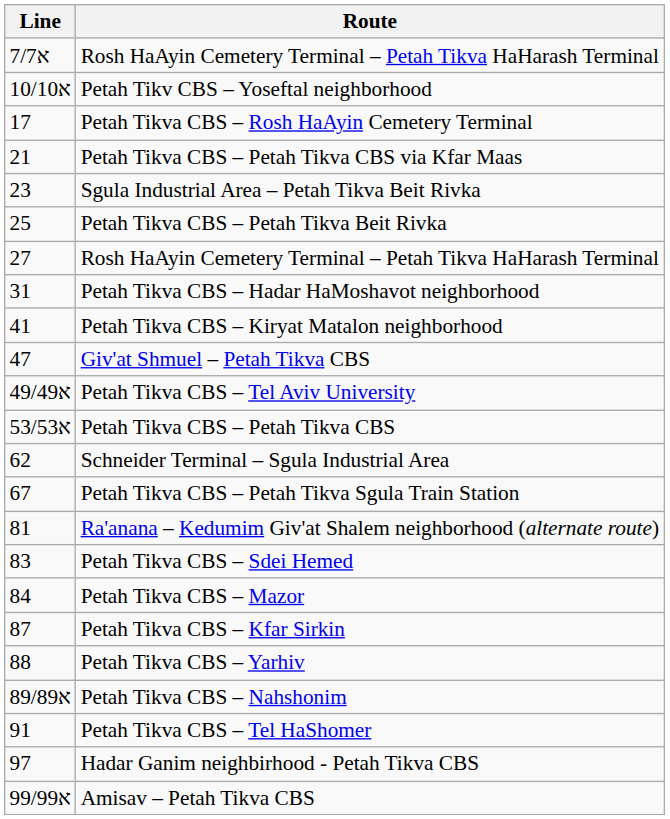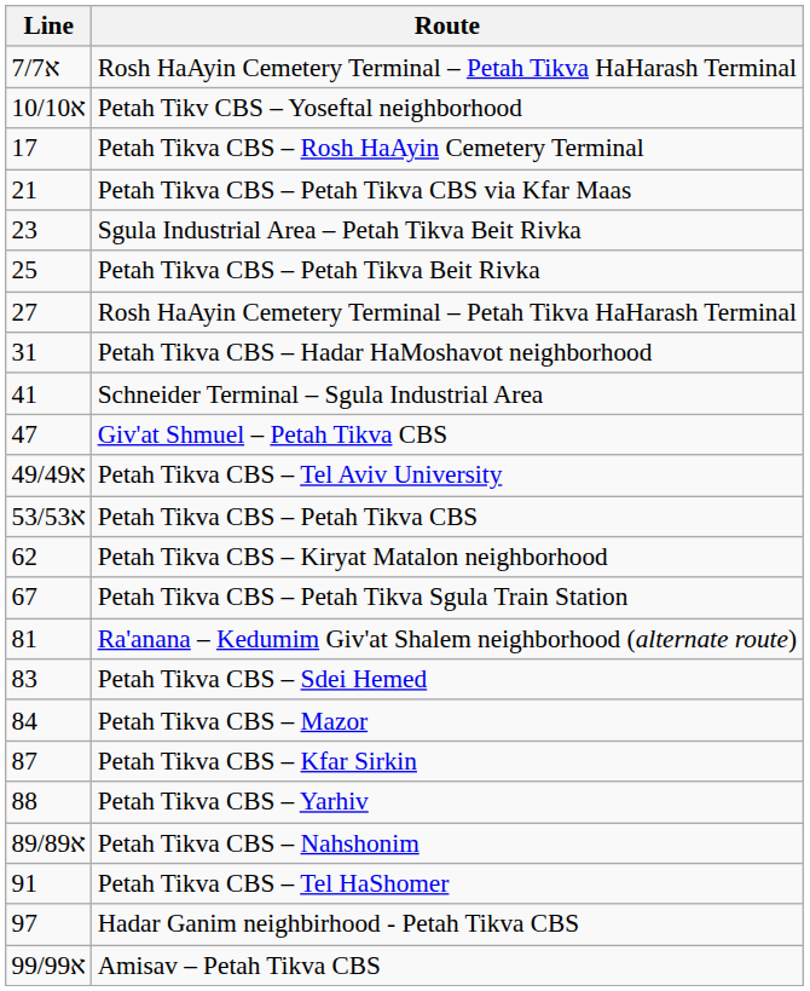row 10 | Route: Petah Tikva CBS – Kiryat Matalon neighborhood -> Schneider Terminal – Sgula Industrial Area
row 14 | Route: Schneider Terminal – Sgula Industrial Area -> Petah Tikva CBS – Kiryat Matalon neighborhood
